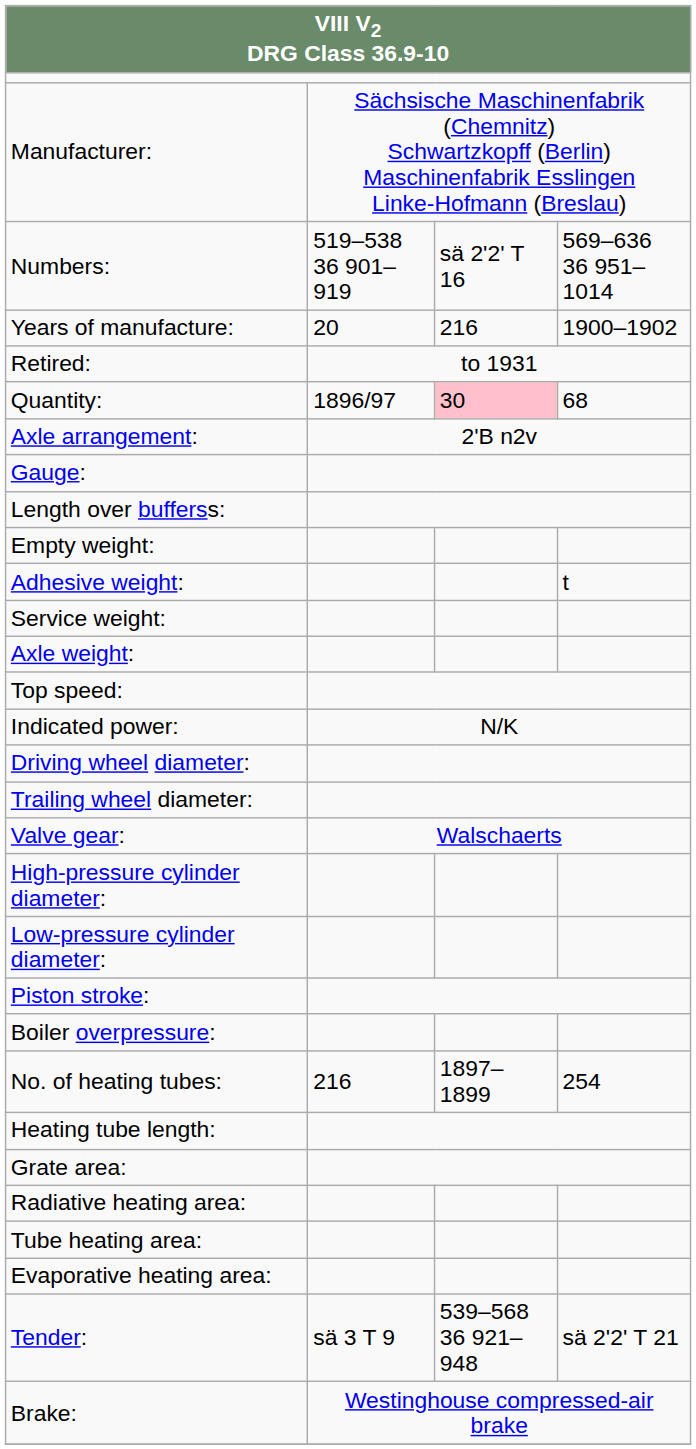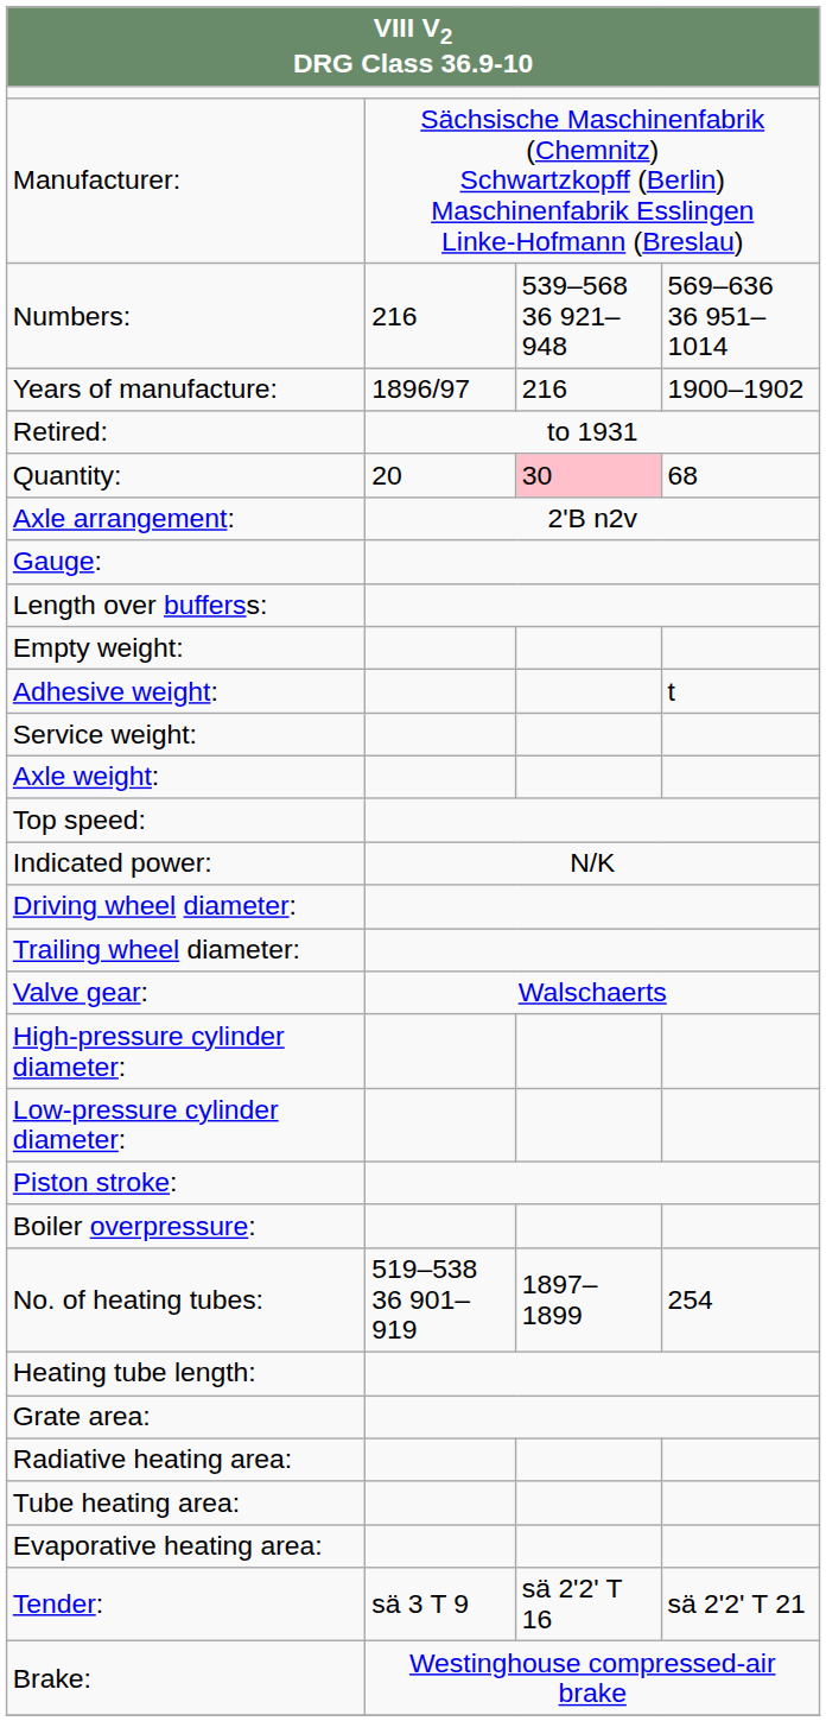Numbers: | column 2: 519–538 36 901–919 -> 216
Numbers: | column 3: sä 2'2' T 16 -> 539–568 36 921–948
Years of manufacture: | column 2: 20 -> 1896/97
Quantity: | column 2: 1896/97 -> 20
No. of heating tubes: | column 2: 216 -> 519–538 36 901–919
Tender: | column 3: 539–568 36 921–948 -> sä 2'2' T 16
